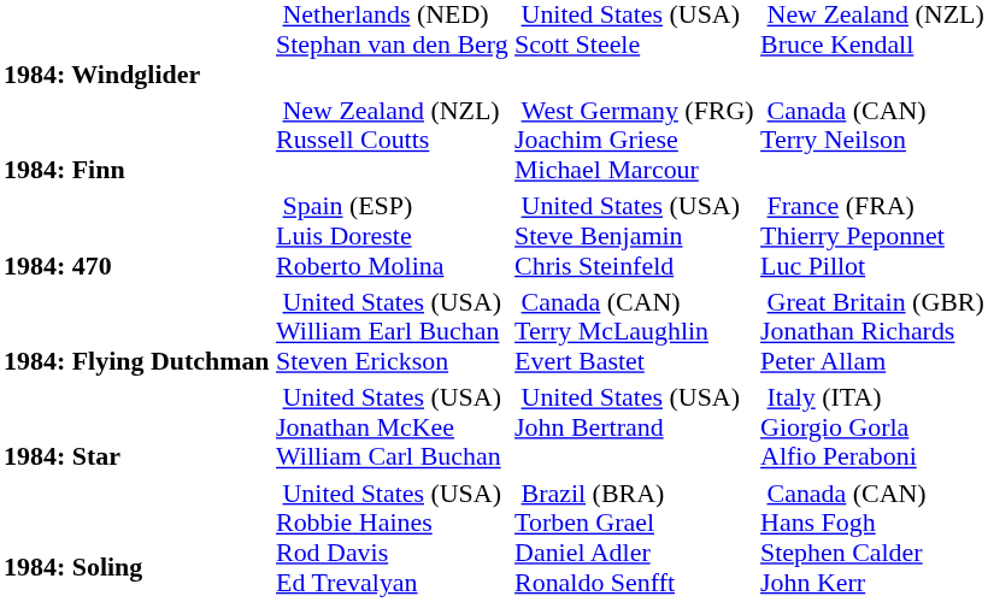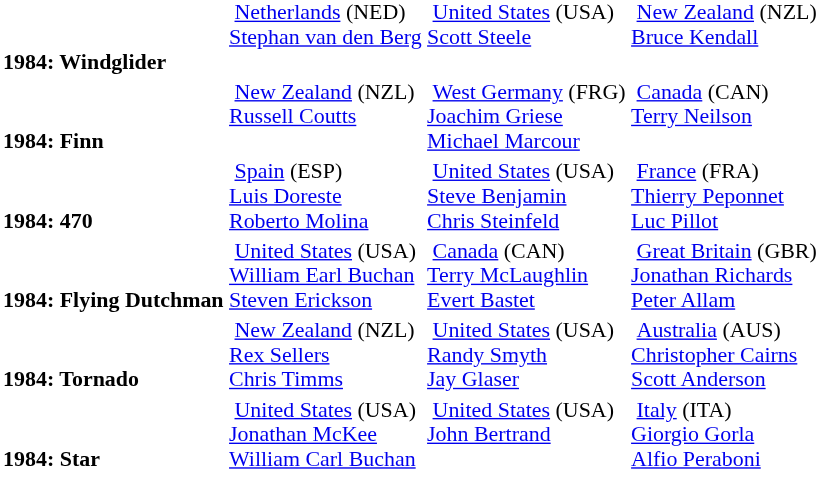+ row: 1984: Tornado | New Zealand (NZL) Rex Sellers Chris Timms | United States (USA) Randy Smyth Jay Glaser | Australia (AUS) Christopher Cairns Scott Anderson
- row: 1984: Soling | United States (USA) Robbie Haines Rod Davis Ed Trevalyan | Brazil (BRA) Torben Grael Daniel Adler Ronaldo Senfft | Canada (CAN) Hans Fogh Stephen Calder John Kerr
